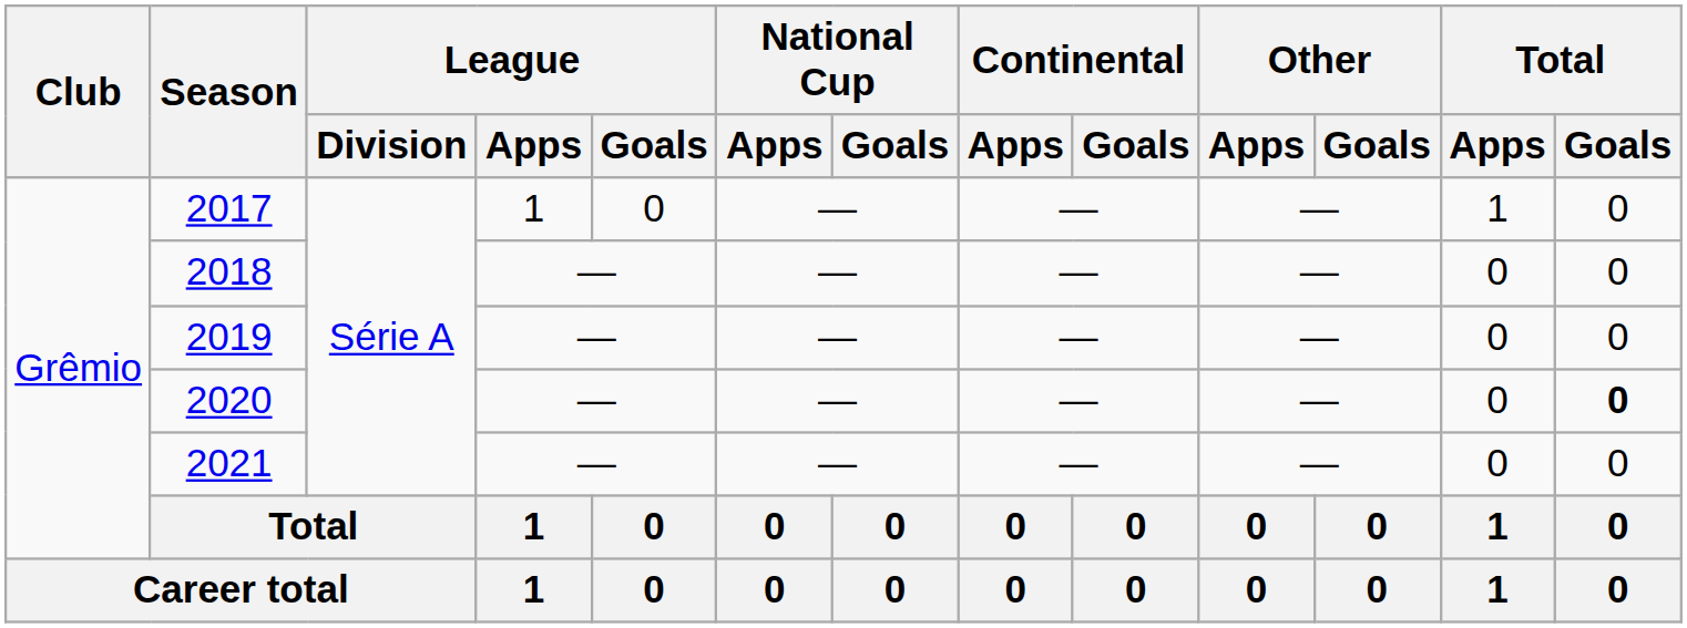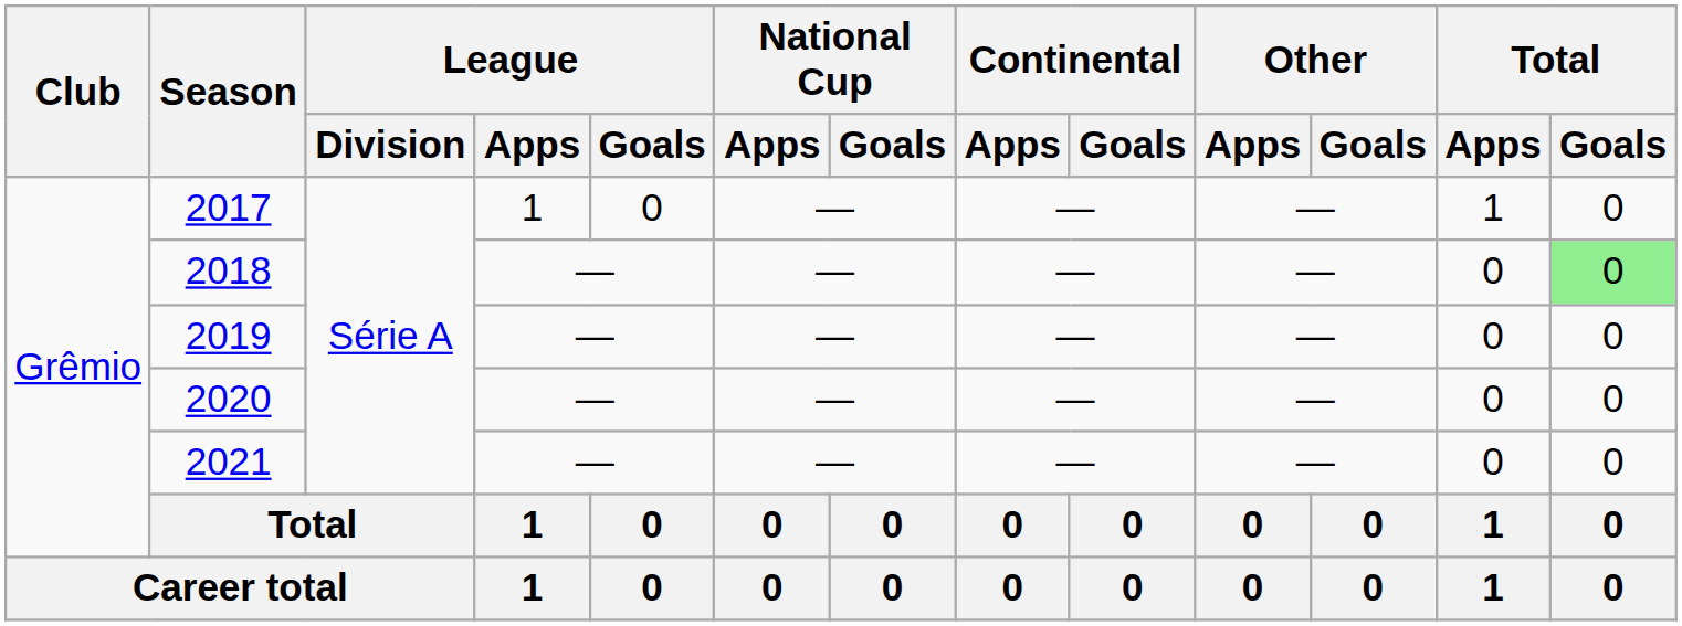2018 | Total / Goals: no background -> lightgreen background
2020 | Total / Goals: bold -> normal
